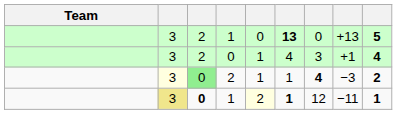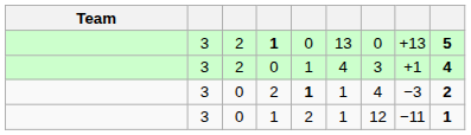row 2 | column 4: normal -> bold
row 2 | column 6: bold -> normal
row 4 | column 2: lightyellow background -> no background
row 4 | column 3: lightgreen background -> no background
row 4 | column 5: normal -> bold
row 4 | column 7: bold -> normal
row 5 | column 2: khaki background -> no background
row 5 | column 3: bold -> normal
row 5 | column 5: lightyellow background -> no background
row 5 | column 6: bold -> normal
